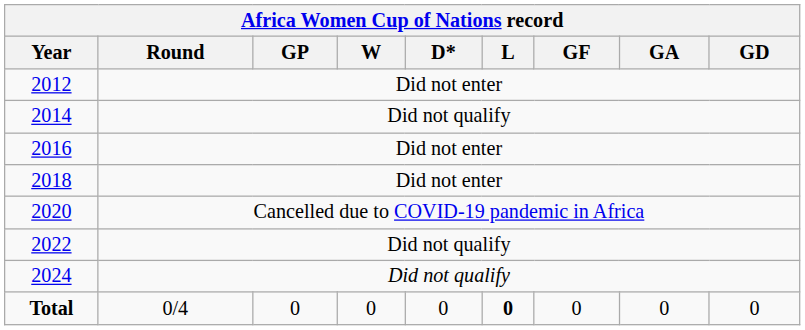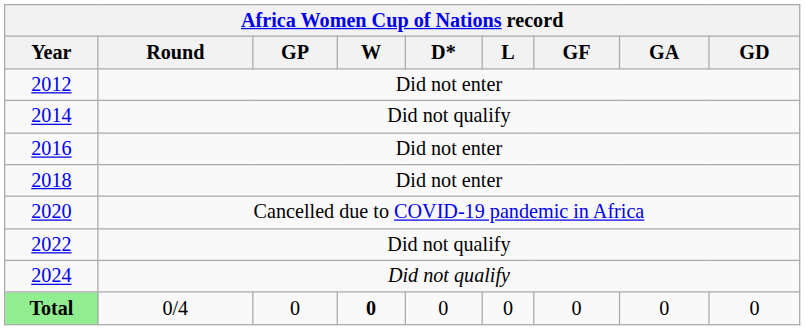Total | Year: no background -> lightgreen background
Total | W: normal -> bold
Total | L: bold -> normal
